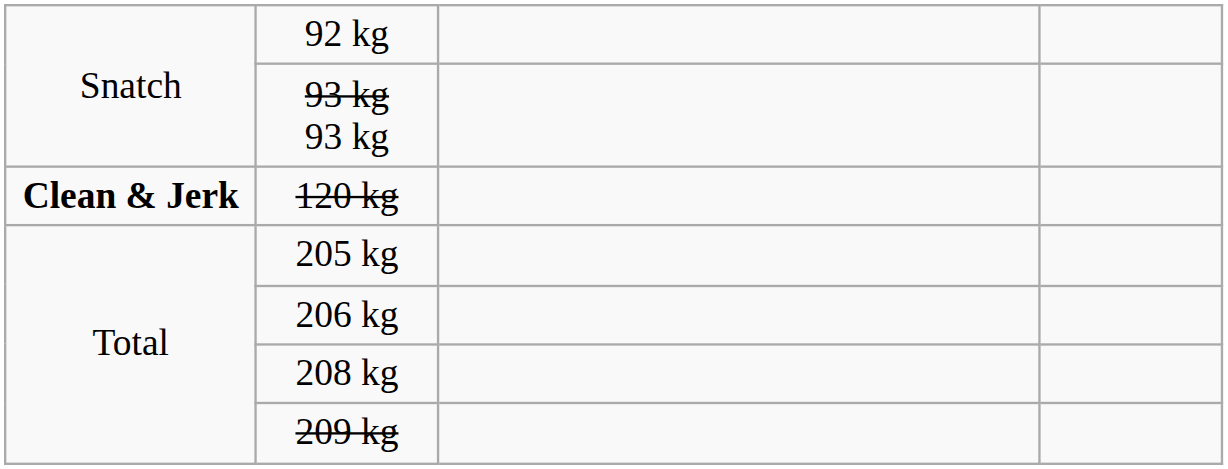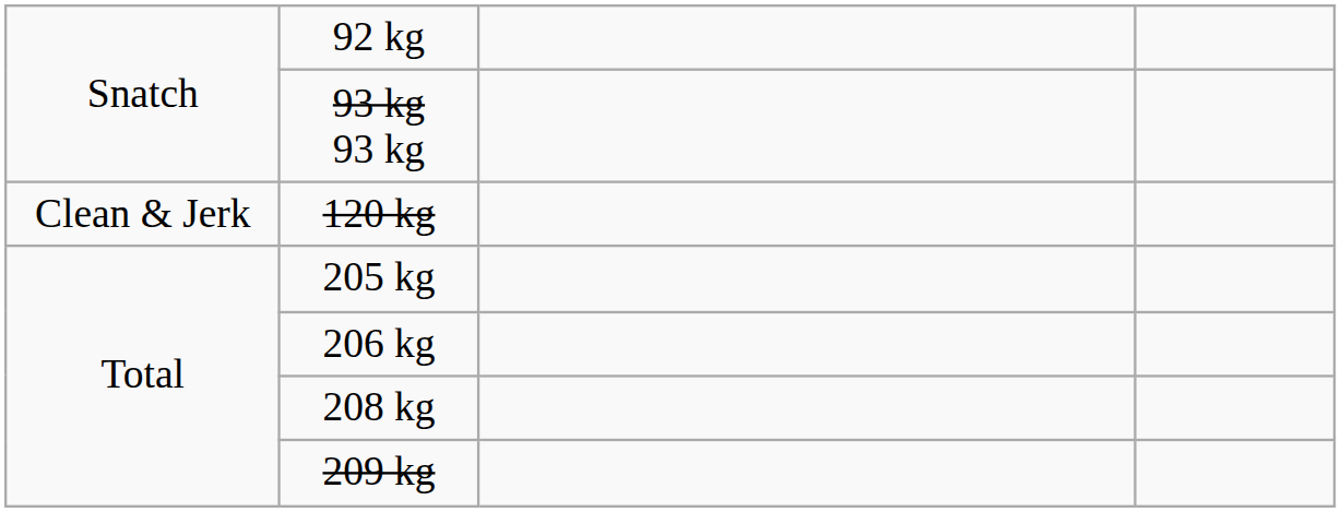120 kg | column 1: bold -> normal
